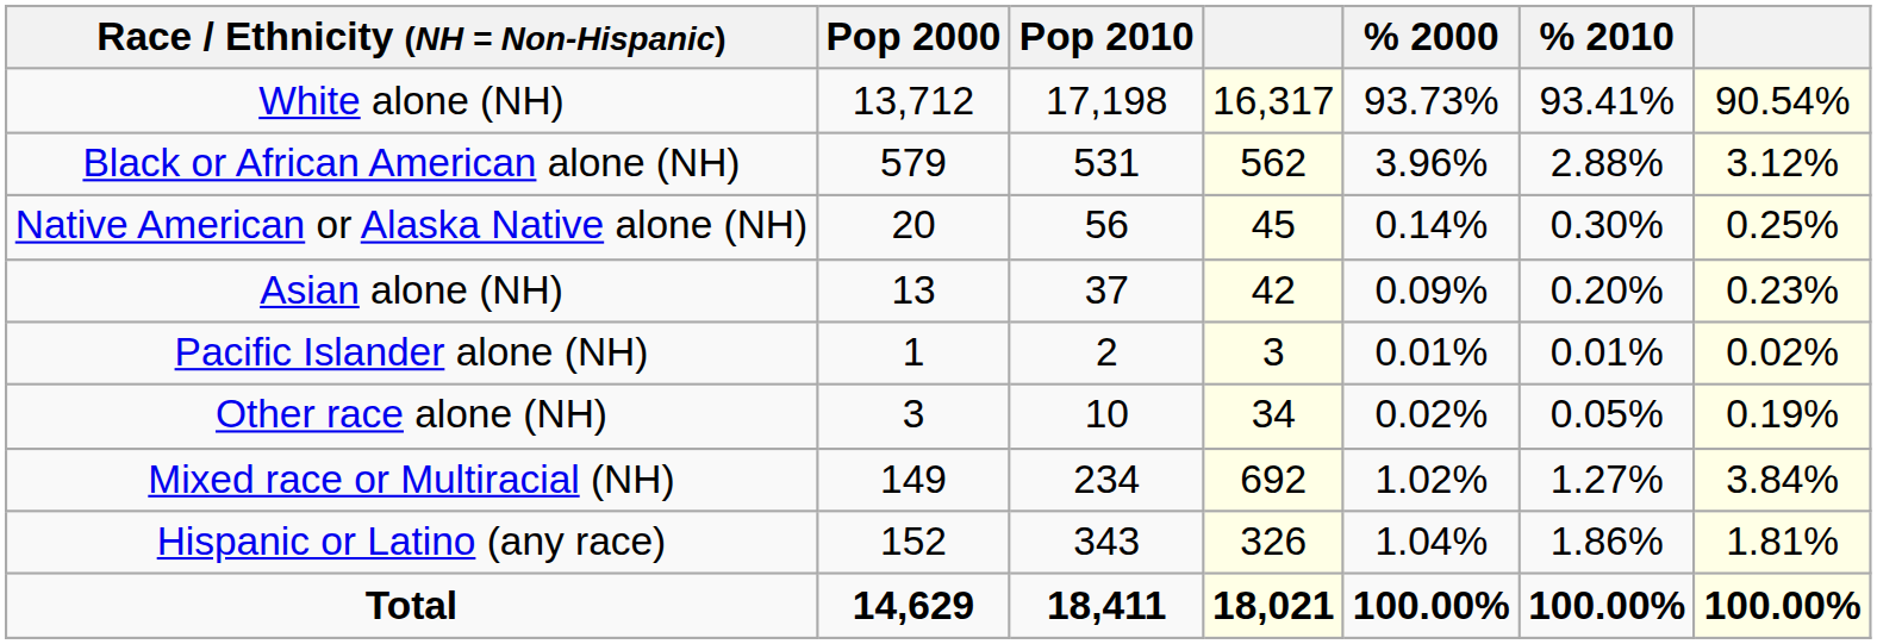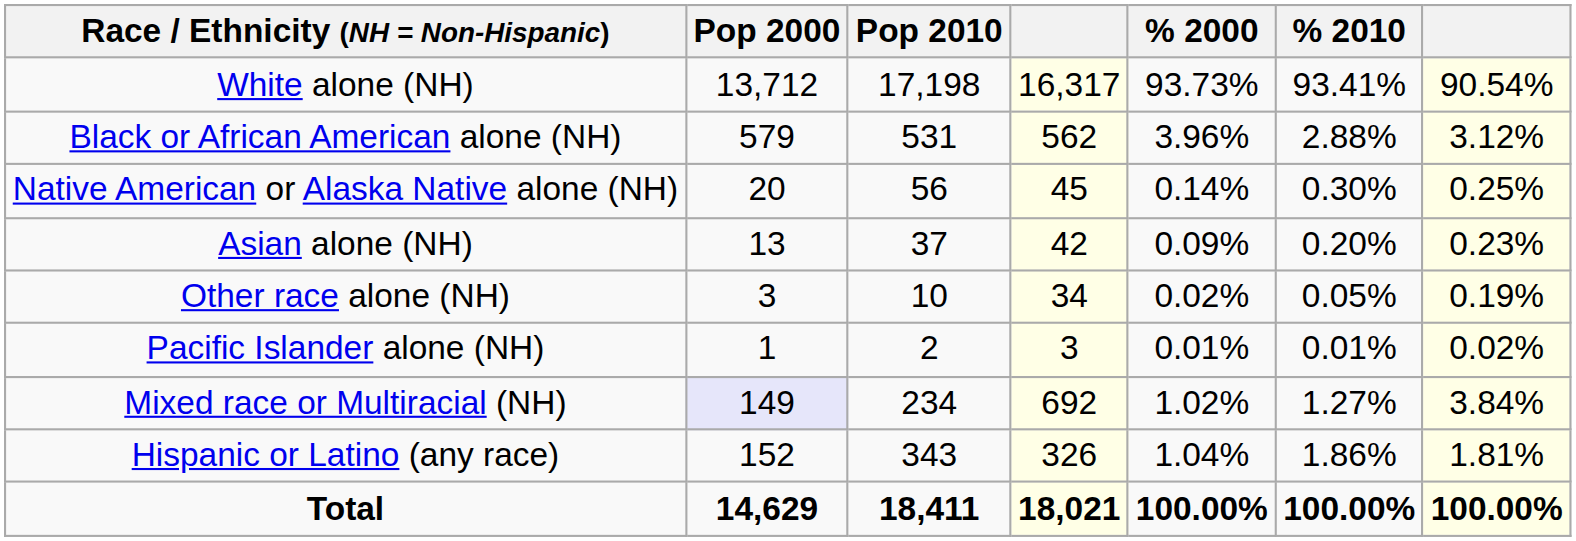rows swapped: Pacific Islander alone (NH) <-> Other race alone (NH)
Mixed race or Multiracial (NH) | Pop 2000: no background -> lavender background
